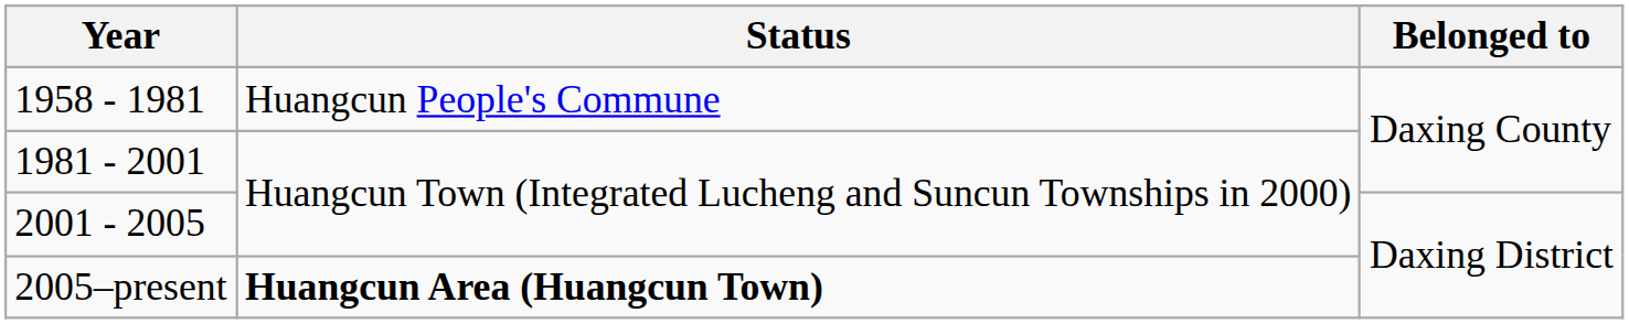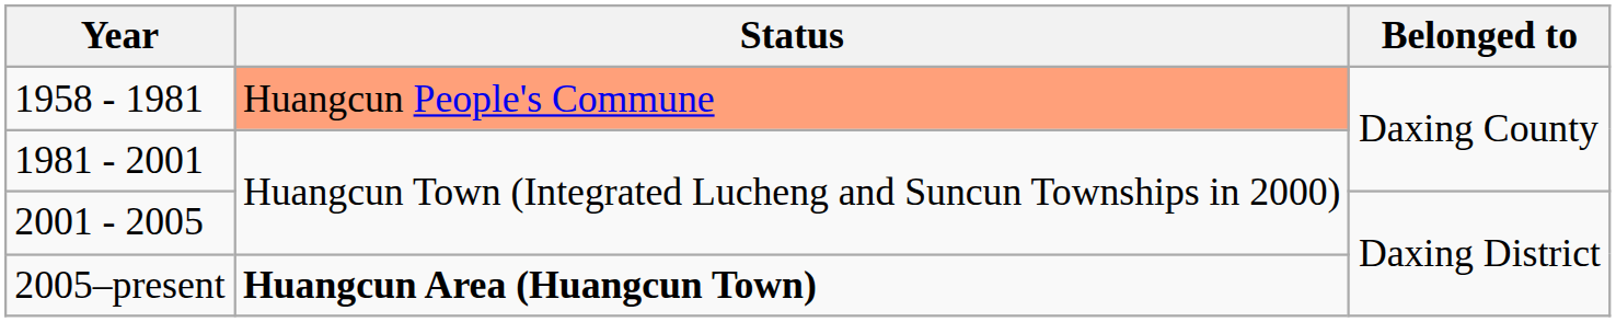1958 - 1981 | Status: no background -> lightsalmon background
